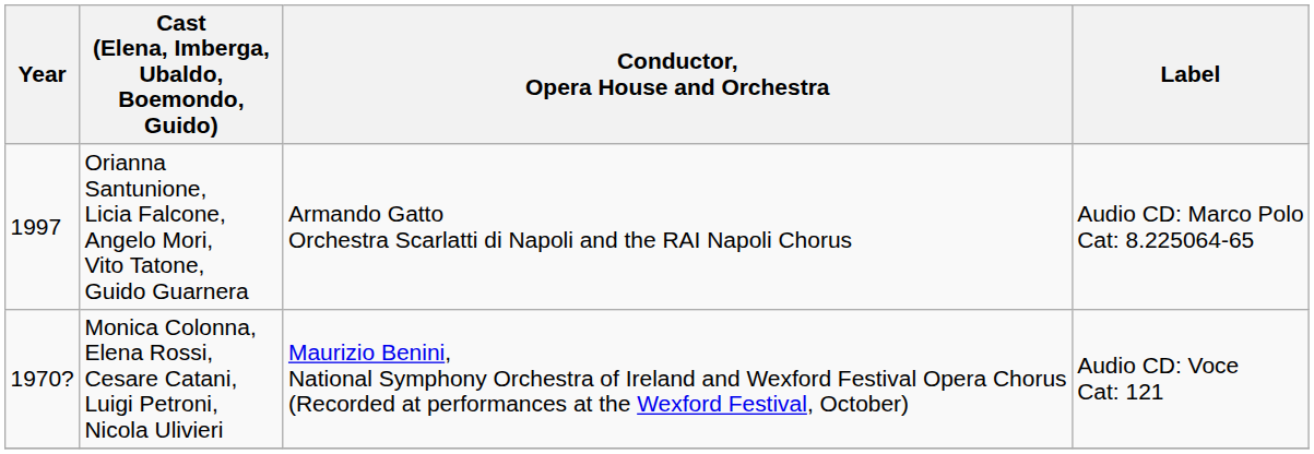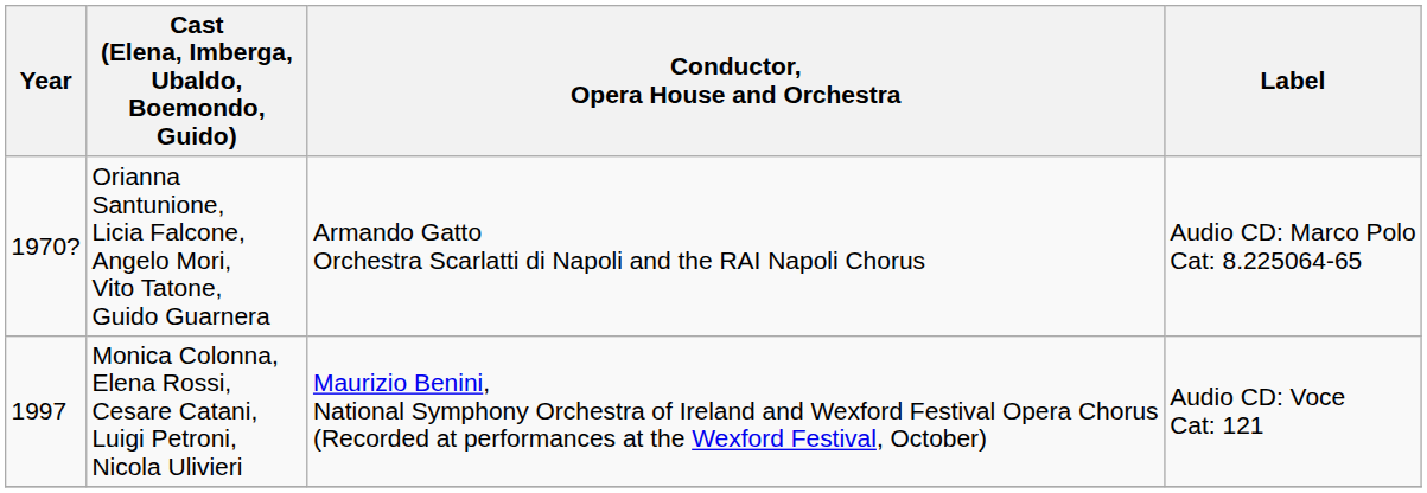row 2 | Year: 1997 -> 1970?
row 3 | Year: 1970? -> 1997
